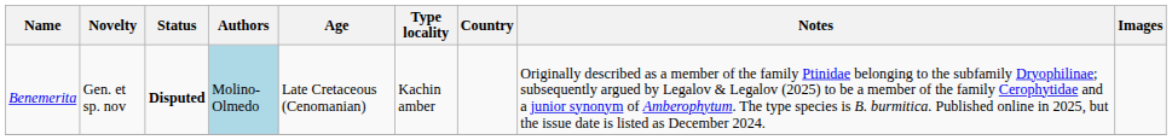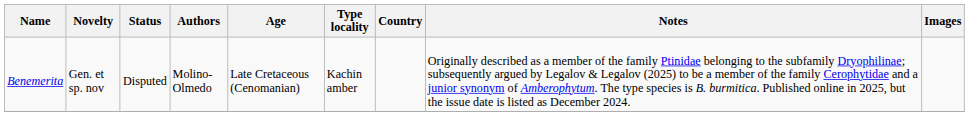Benemerita | Status: bold -> normal
Benemerita | Authors: lightblue background -> no background
